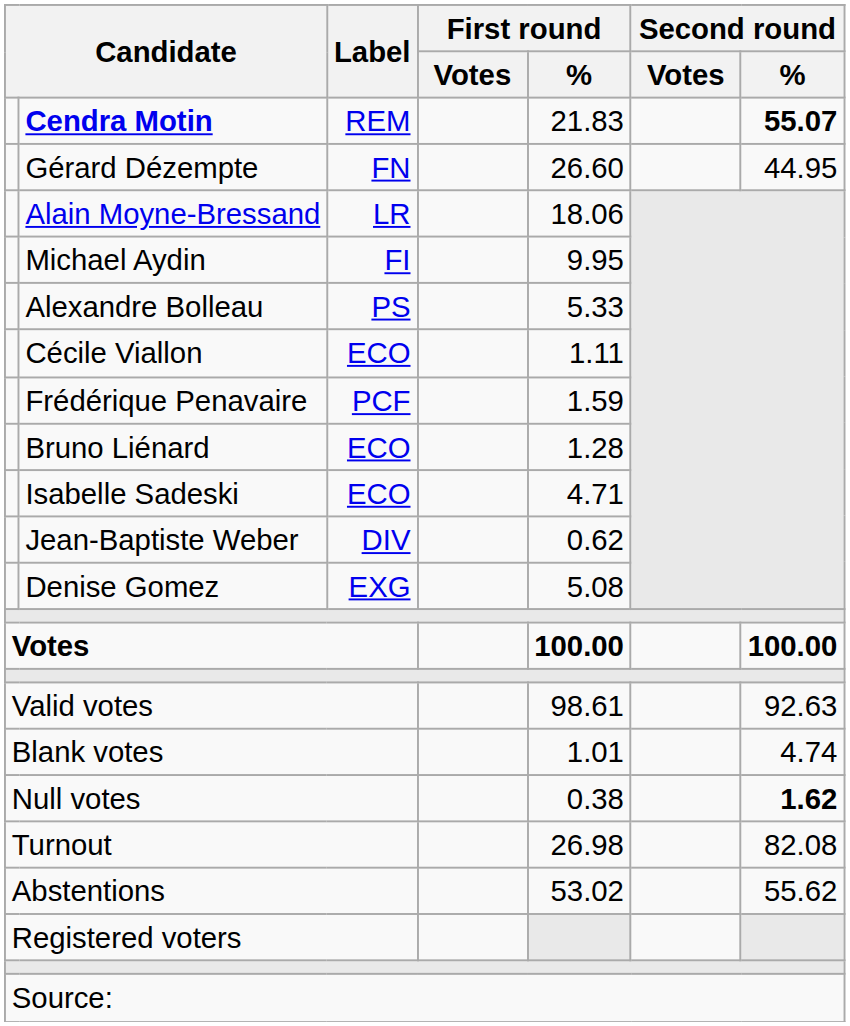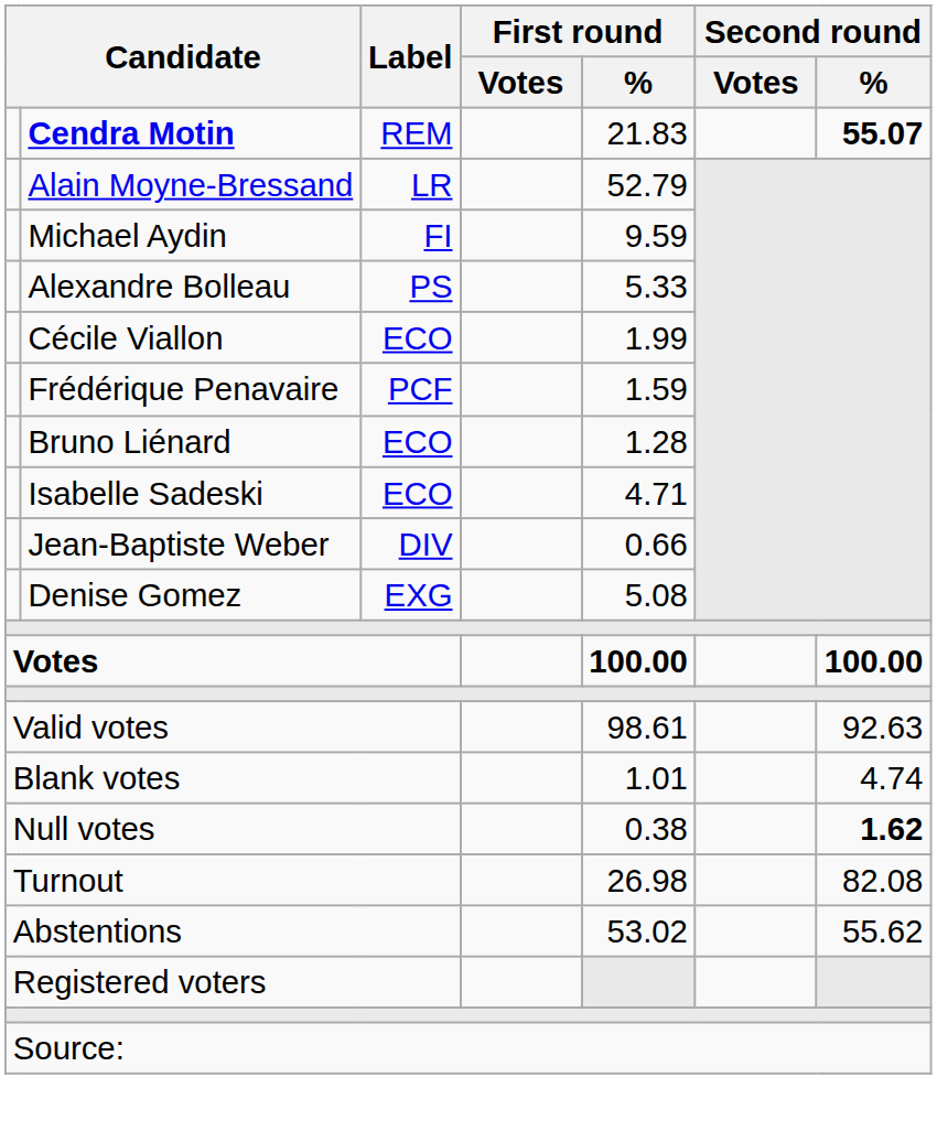- row: Gérard Dézempte | FN | 26.60 | 44.95
Alain Moyne-Bressand | First round / %: 18.06 -> 52.79
Michael Aydin | First round / %: 9.95 -> 9.59
Cécile Viallon | First round / %: 1.11 -> 1.99
Jean-Baptiste Weber | First round / %: 0.62 -> 0.66
